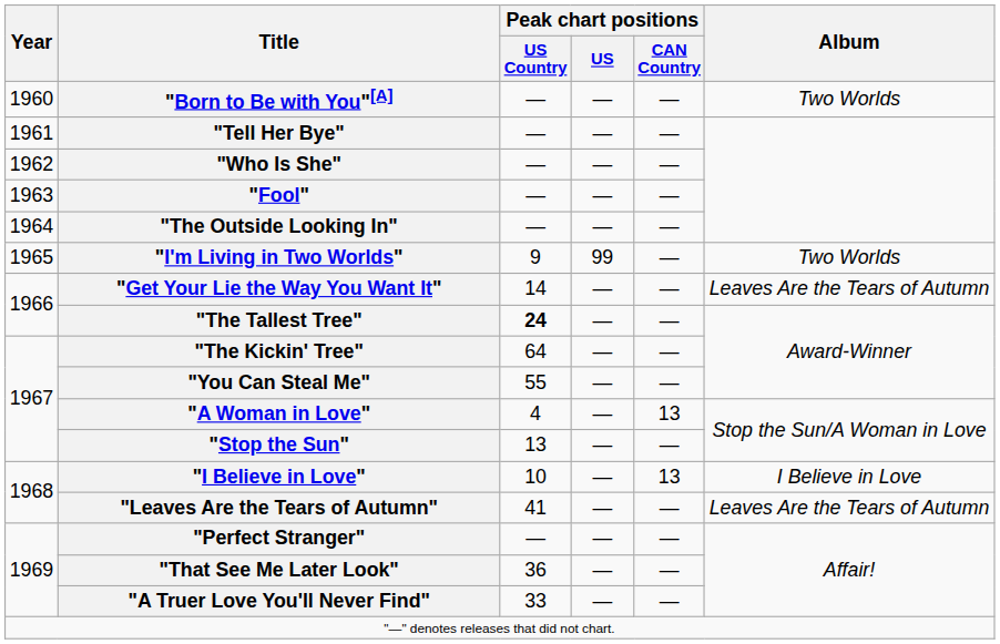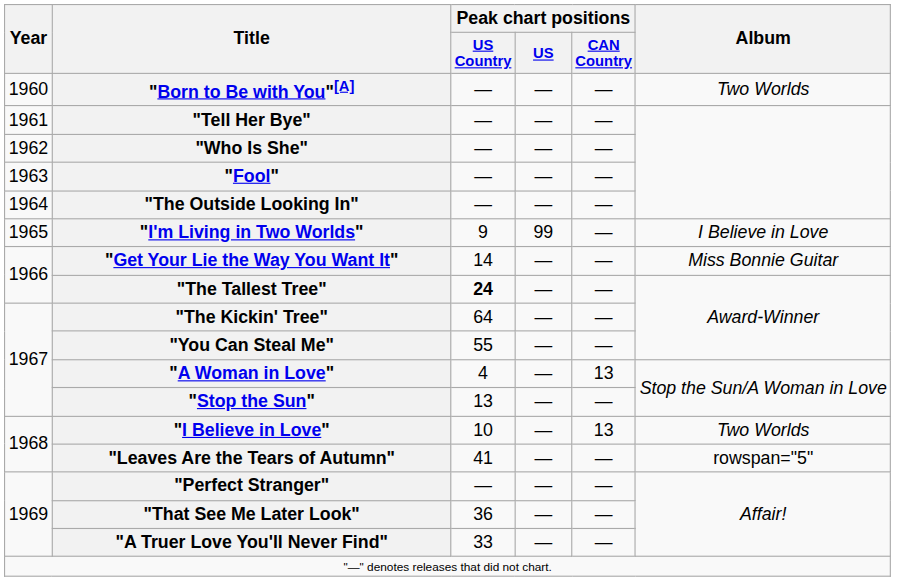"I'm Living in Two Worlds" | Album: Two Worlds -> I Believe in Love
"Get Your Lie the Way You Want It" | Album: Leaves Are the Tears of Autumn -> Miss Bonnie Guitar
"I Believe in Love" | Album: I Believe in Love -> Two Worlds
"Leaves Are the Tears of Autumn" | Album: Leaves Are the Tears of Autumn -> rowspan="5"
